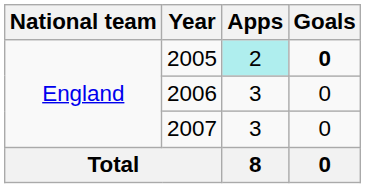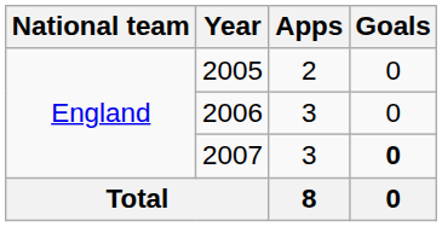2005 | Apps: paleturquoise background -> no background
2005 | Goals: bold -> normal
2007 | Goals: normal -> bold
